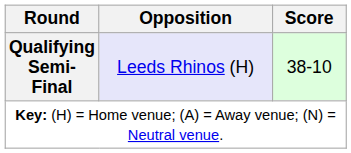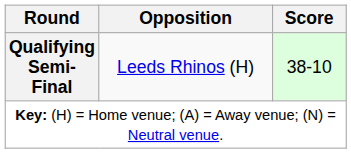Qualifying Semi-Final | Opposition: lavender background -> no background
